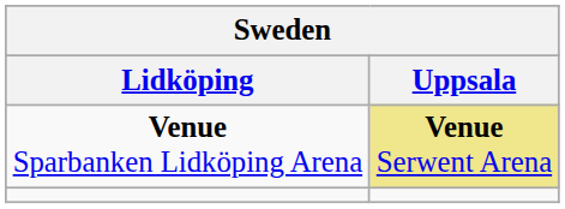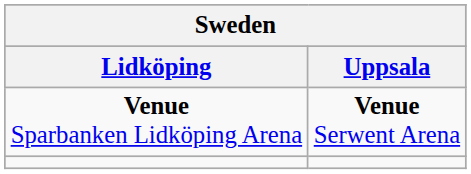Venue Sparbanken Lidköping Arena | Uppsala: khaki background -> no background
